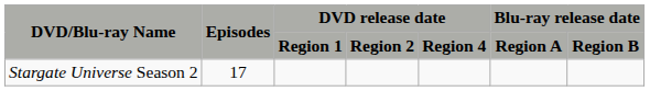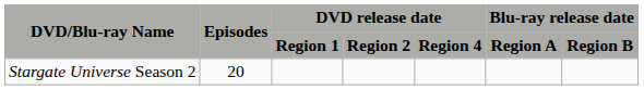Stargate Universe Season 2 | Episodes: 17 -> 20
